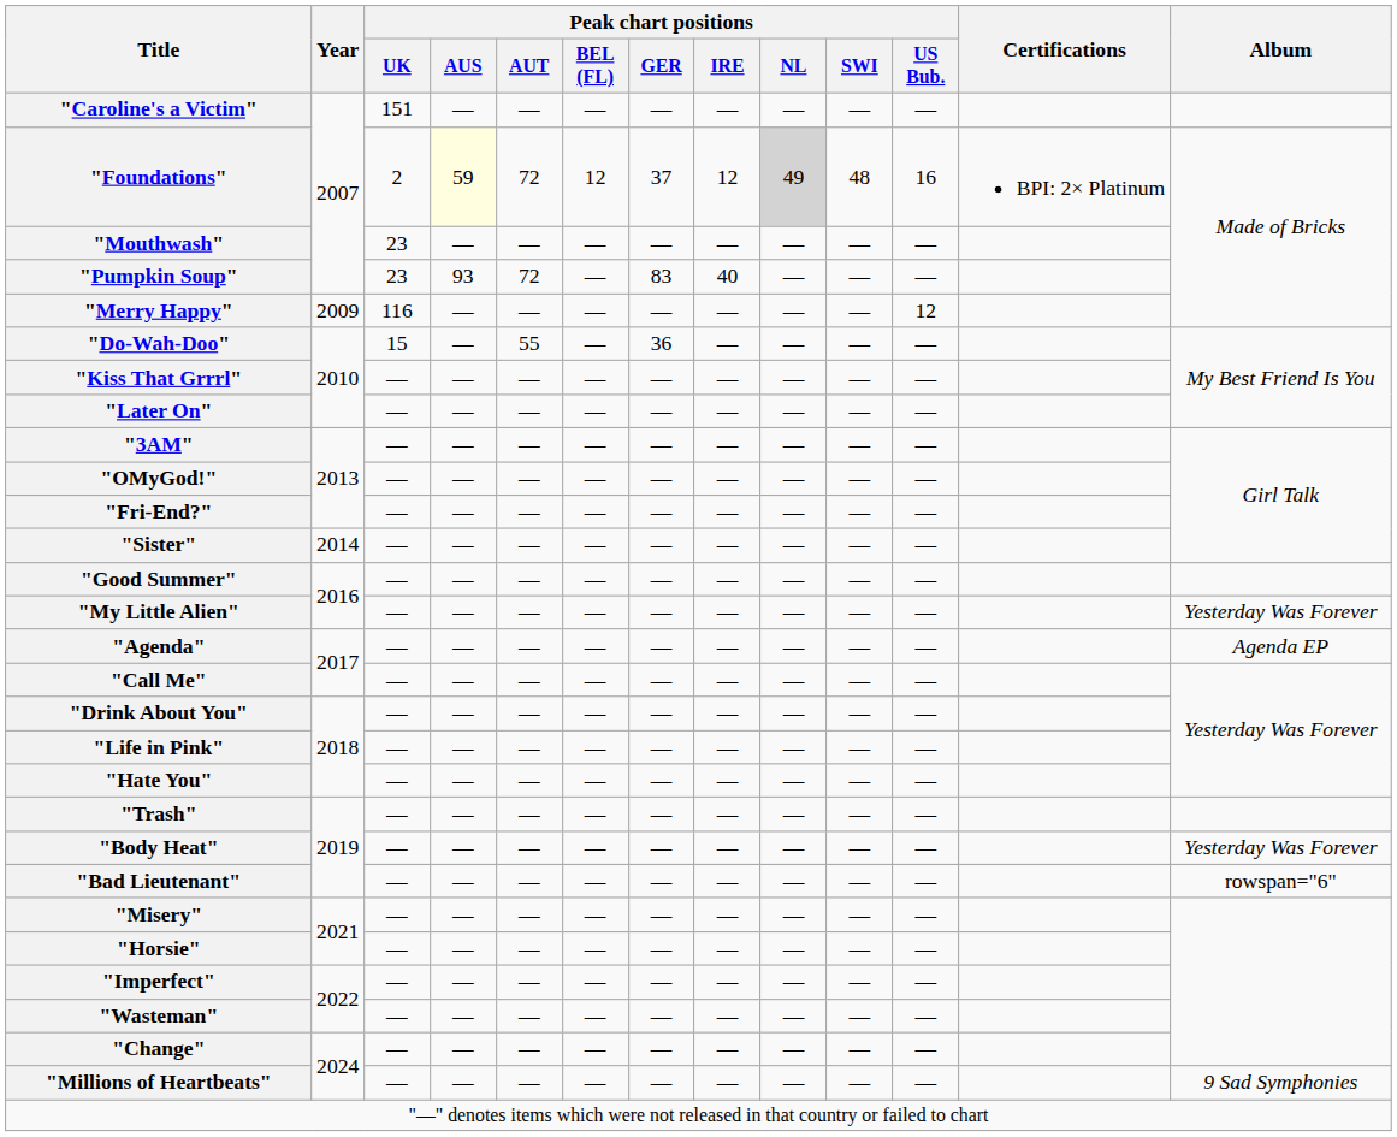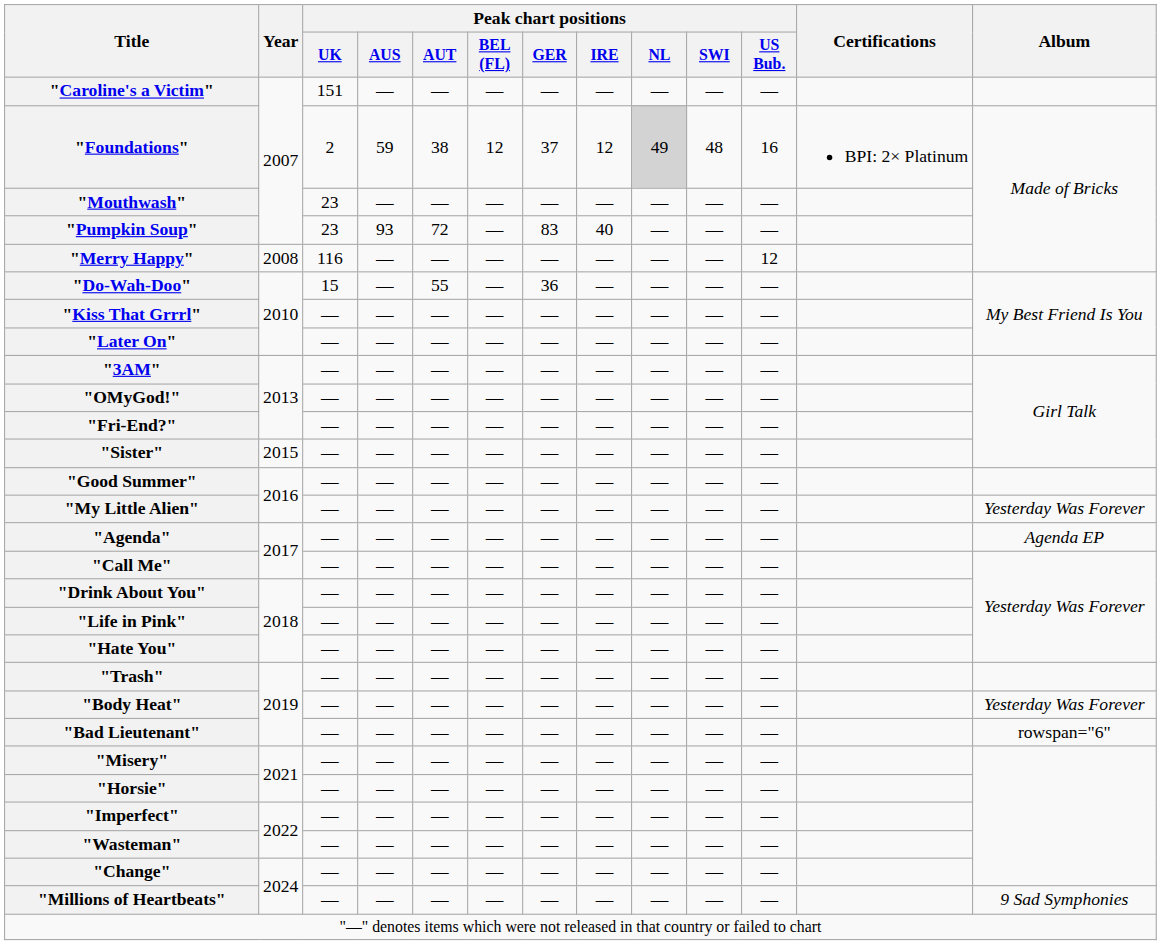"Foundations" | Peak chart positions / AUS: lightyellow background -> no background
"Foundations" | Peak chart positions / AUT: 72 -> 38
"Merry Happy" | Year: 2009 -> 2008
"Sister" | Year: 2014 -> 2015
